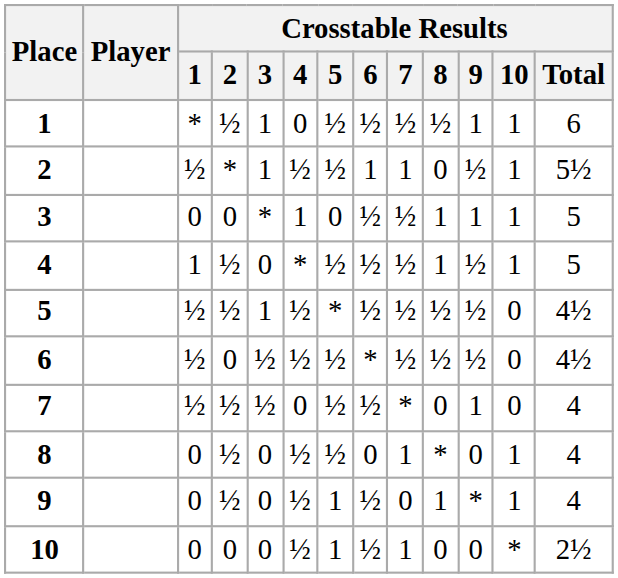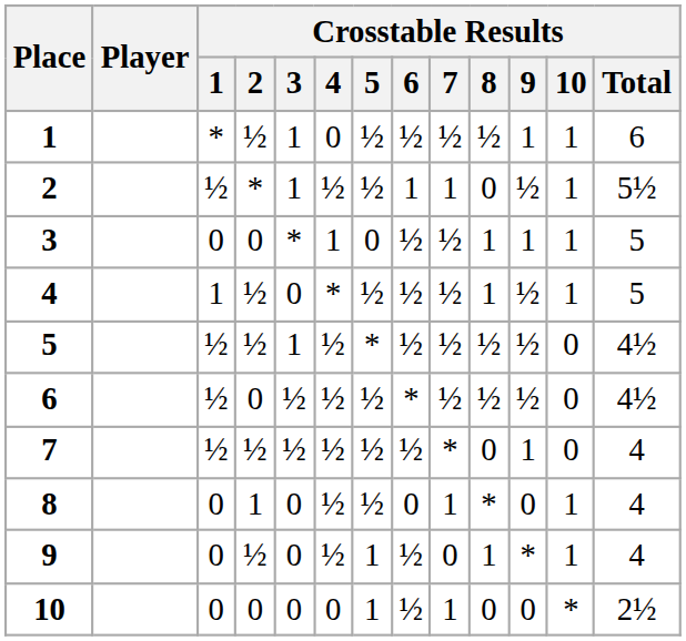row 9 | Crosstable Results / 4: 0 -> ½
row 10 | Crosstable Results / 2: ½ -> 1
row 12 | Crosstable Results / 4: ½ -> 0
